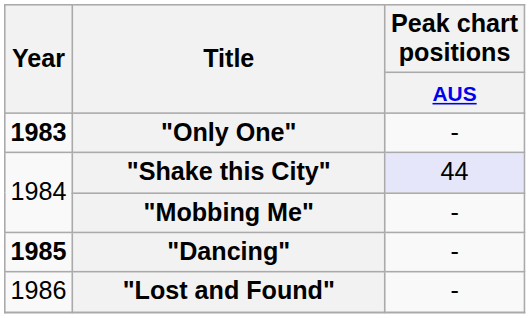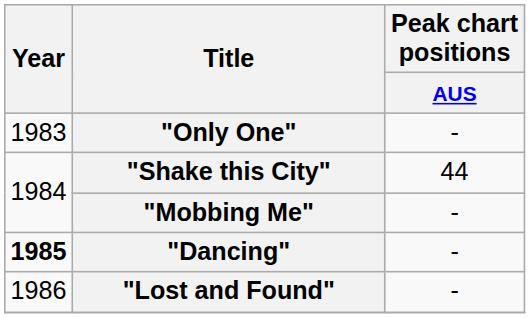"Only One" | Year: bold -> normal
"Shake this City" | Peak chart positions / AUS: lavender background -> no background
